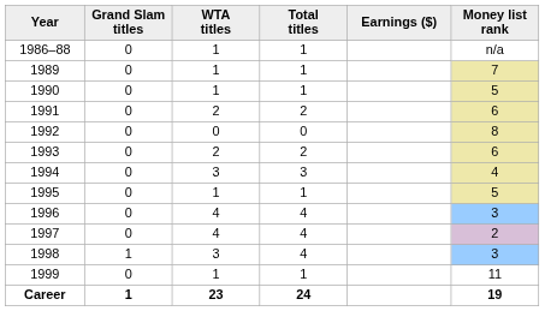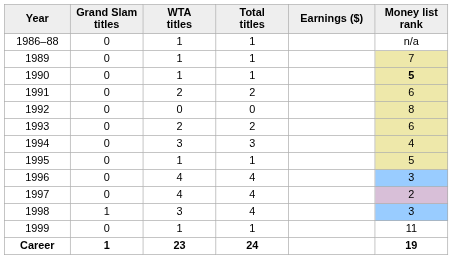1990 | column 6: normal -> bold
